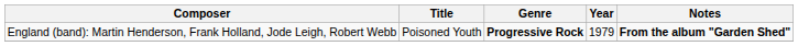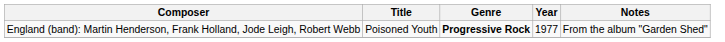row 2 | Year: 1979 -> 1977
row 2 | Notes: bold -> normal
